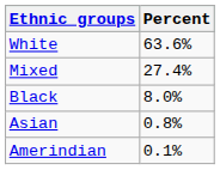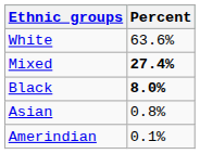Mixed | Percent: normal -> bold
Black | Percent: normal -> bold
